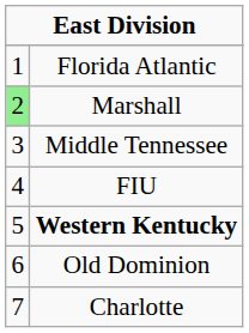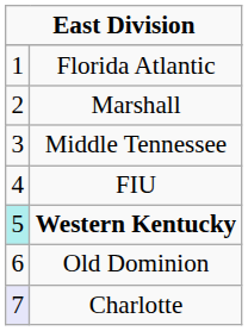Marshall | column 1: lightgreen background -> no background
Western Kentucky | column 1: no background -> paleturquoise background
Charlotte | column 1: no background -> lavender background
